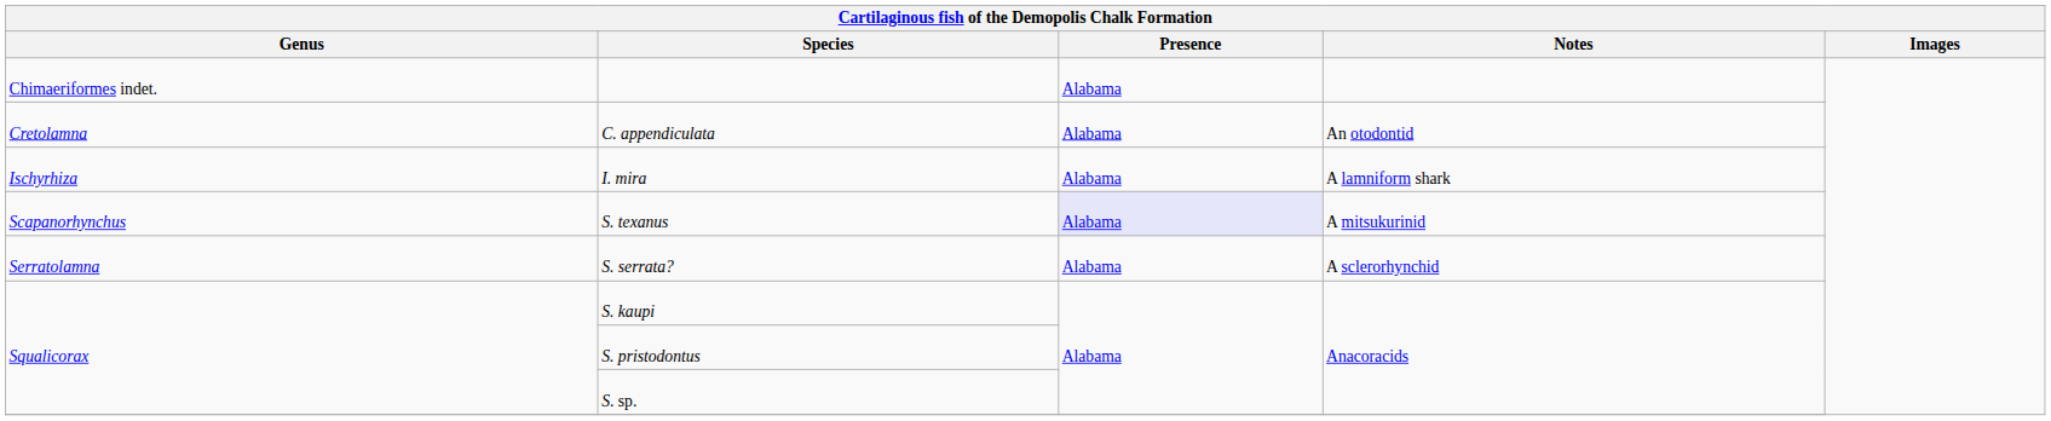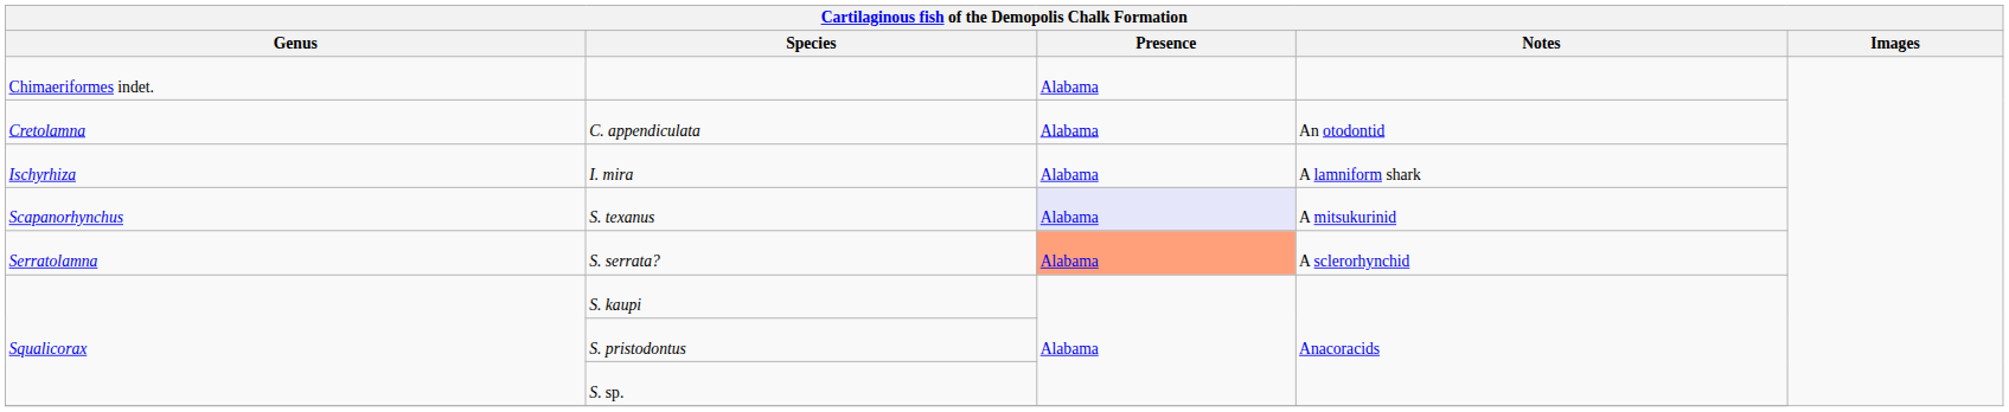S. serrata? | Presence: no background -> lightsalmon background
